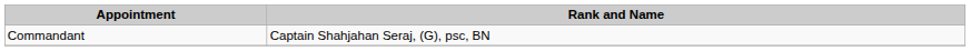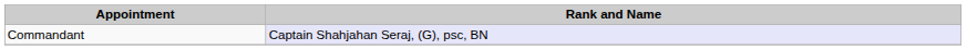Commandant | Rank and Name: no background -> lavender background
